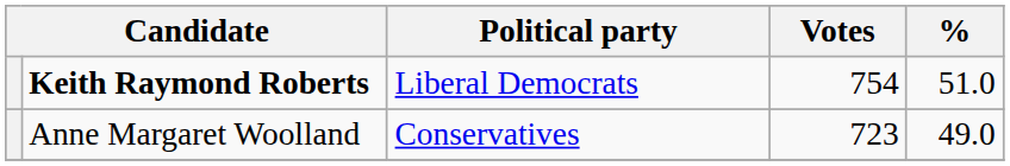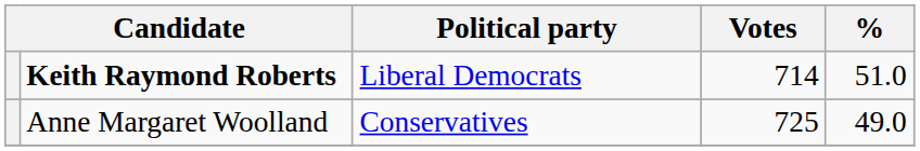Keith Raymond Roberts | Votes: 754 -> 714
Anne Margaret Woolland | Votes: 723 -> 725
